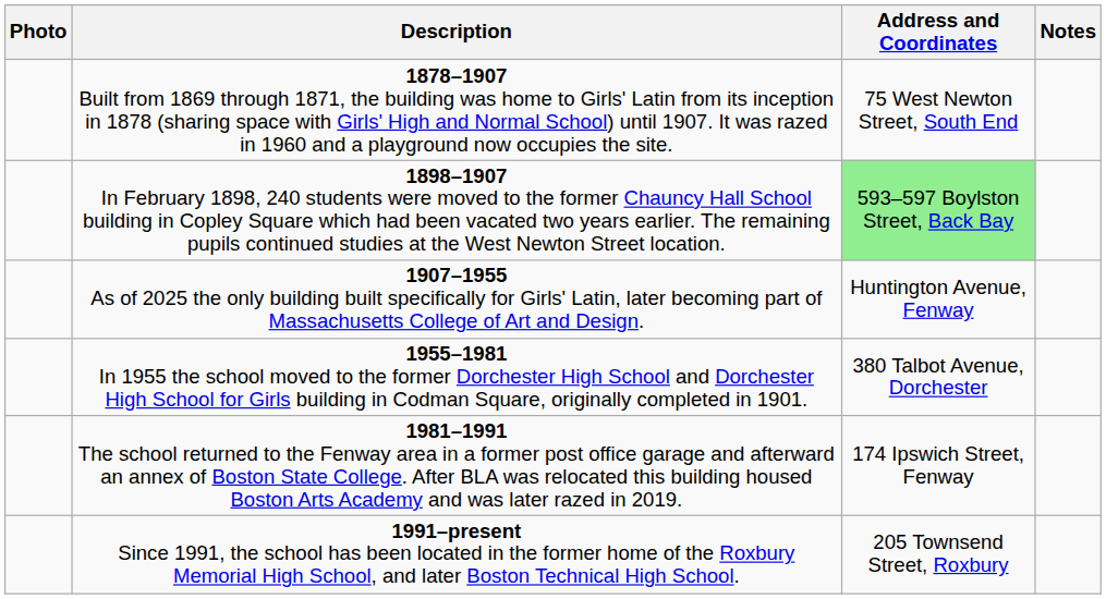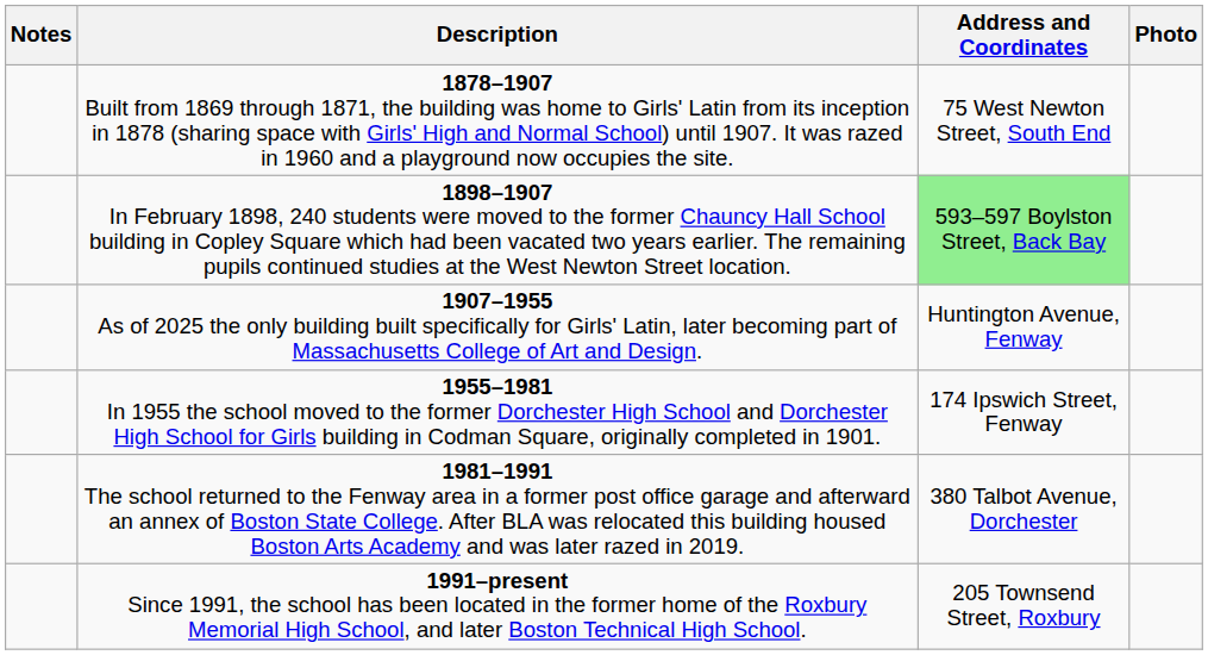columns swapped: Photo <-> Notes
row 5 | Address and Coordinates: 380 Talbot Avenue, Dorchester -> 174 Ipswich Street, Fenway
row 6 | Address and Coordinates: 174 Ipswich Street, Fenway -> 380 Talbot Avenue, Dorchester
